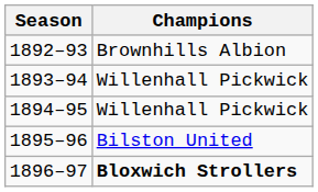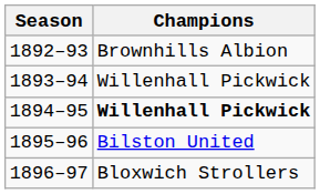1894–95 | Champions: normal -> bold
1896–97 | Champions: bold -> normal
